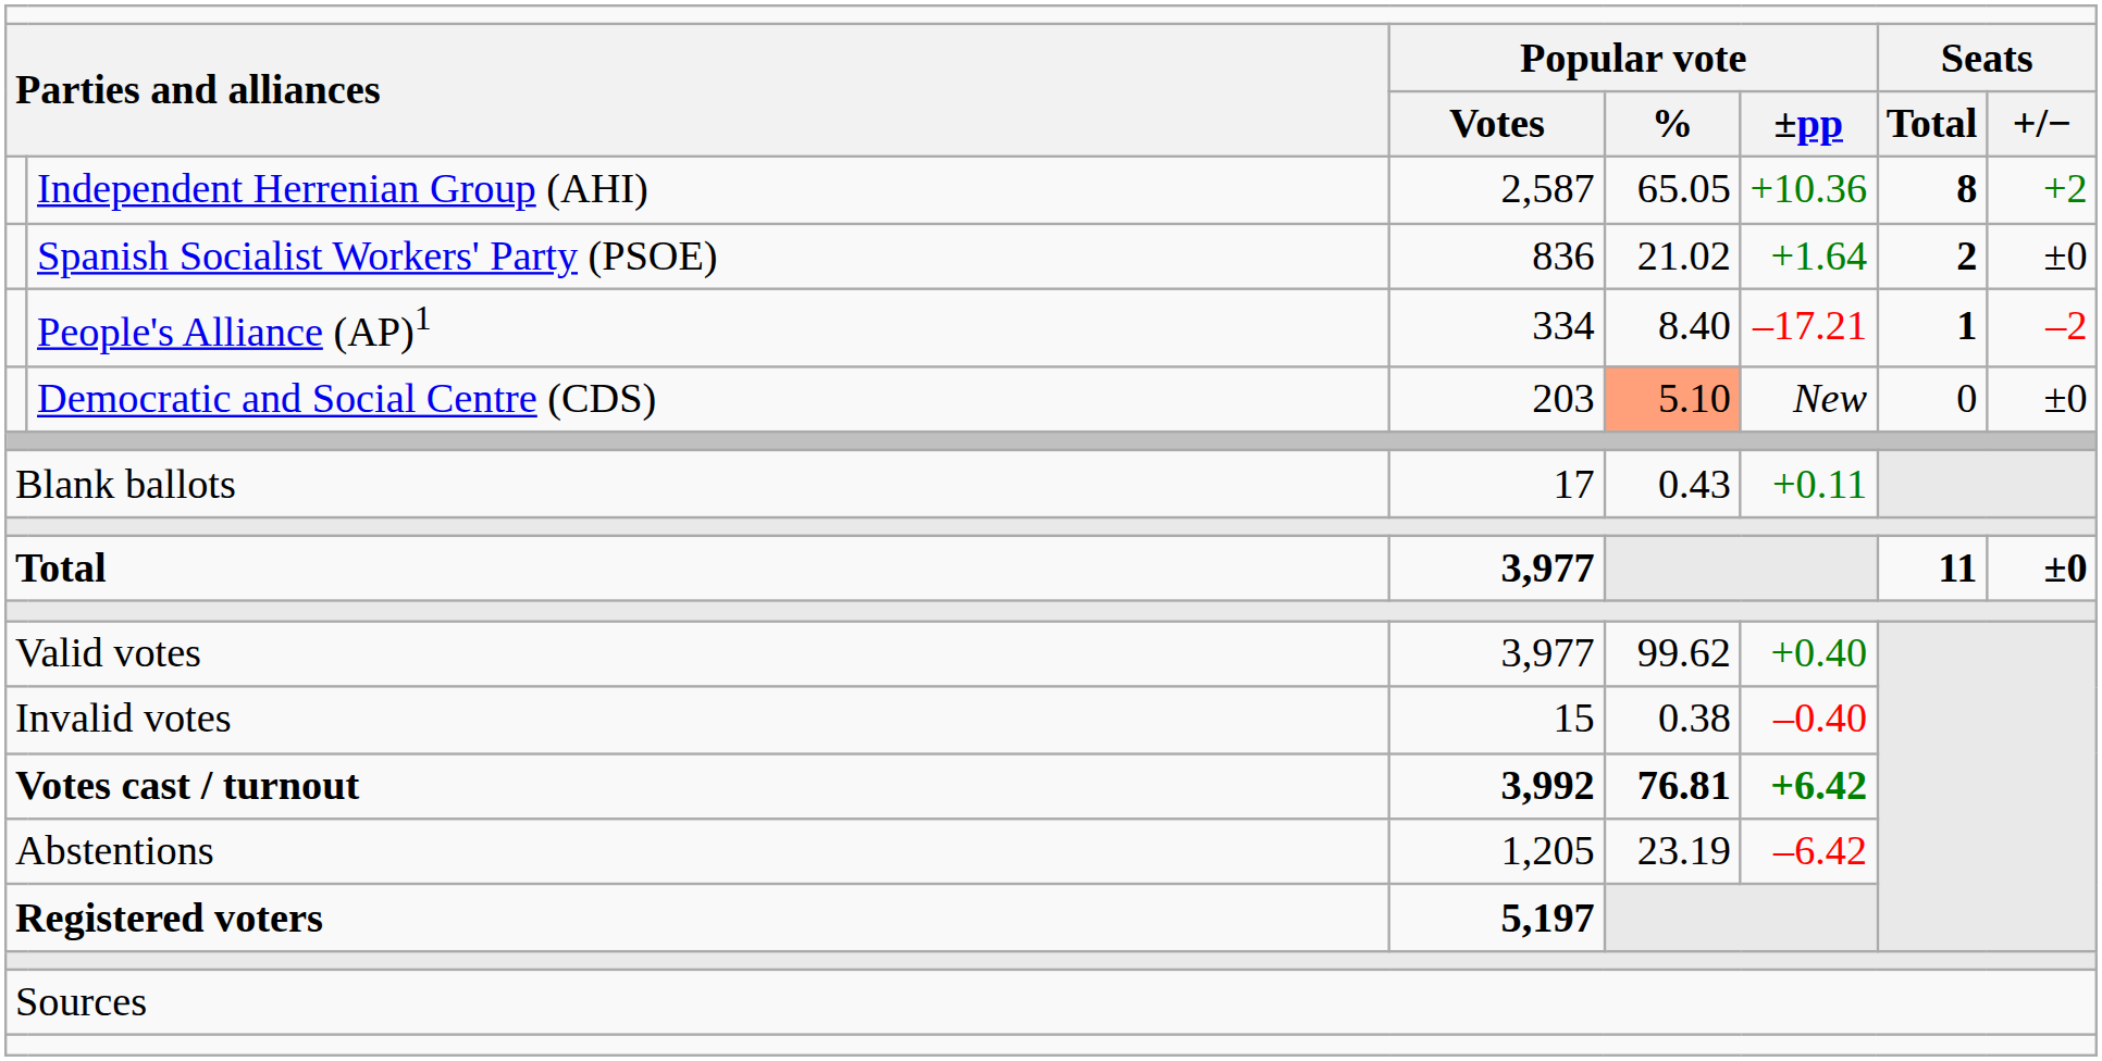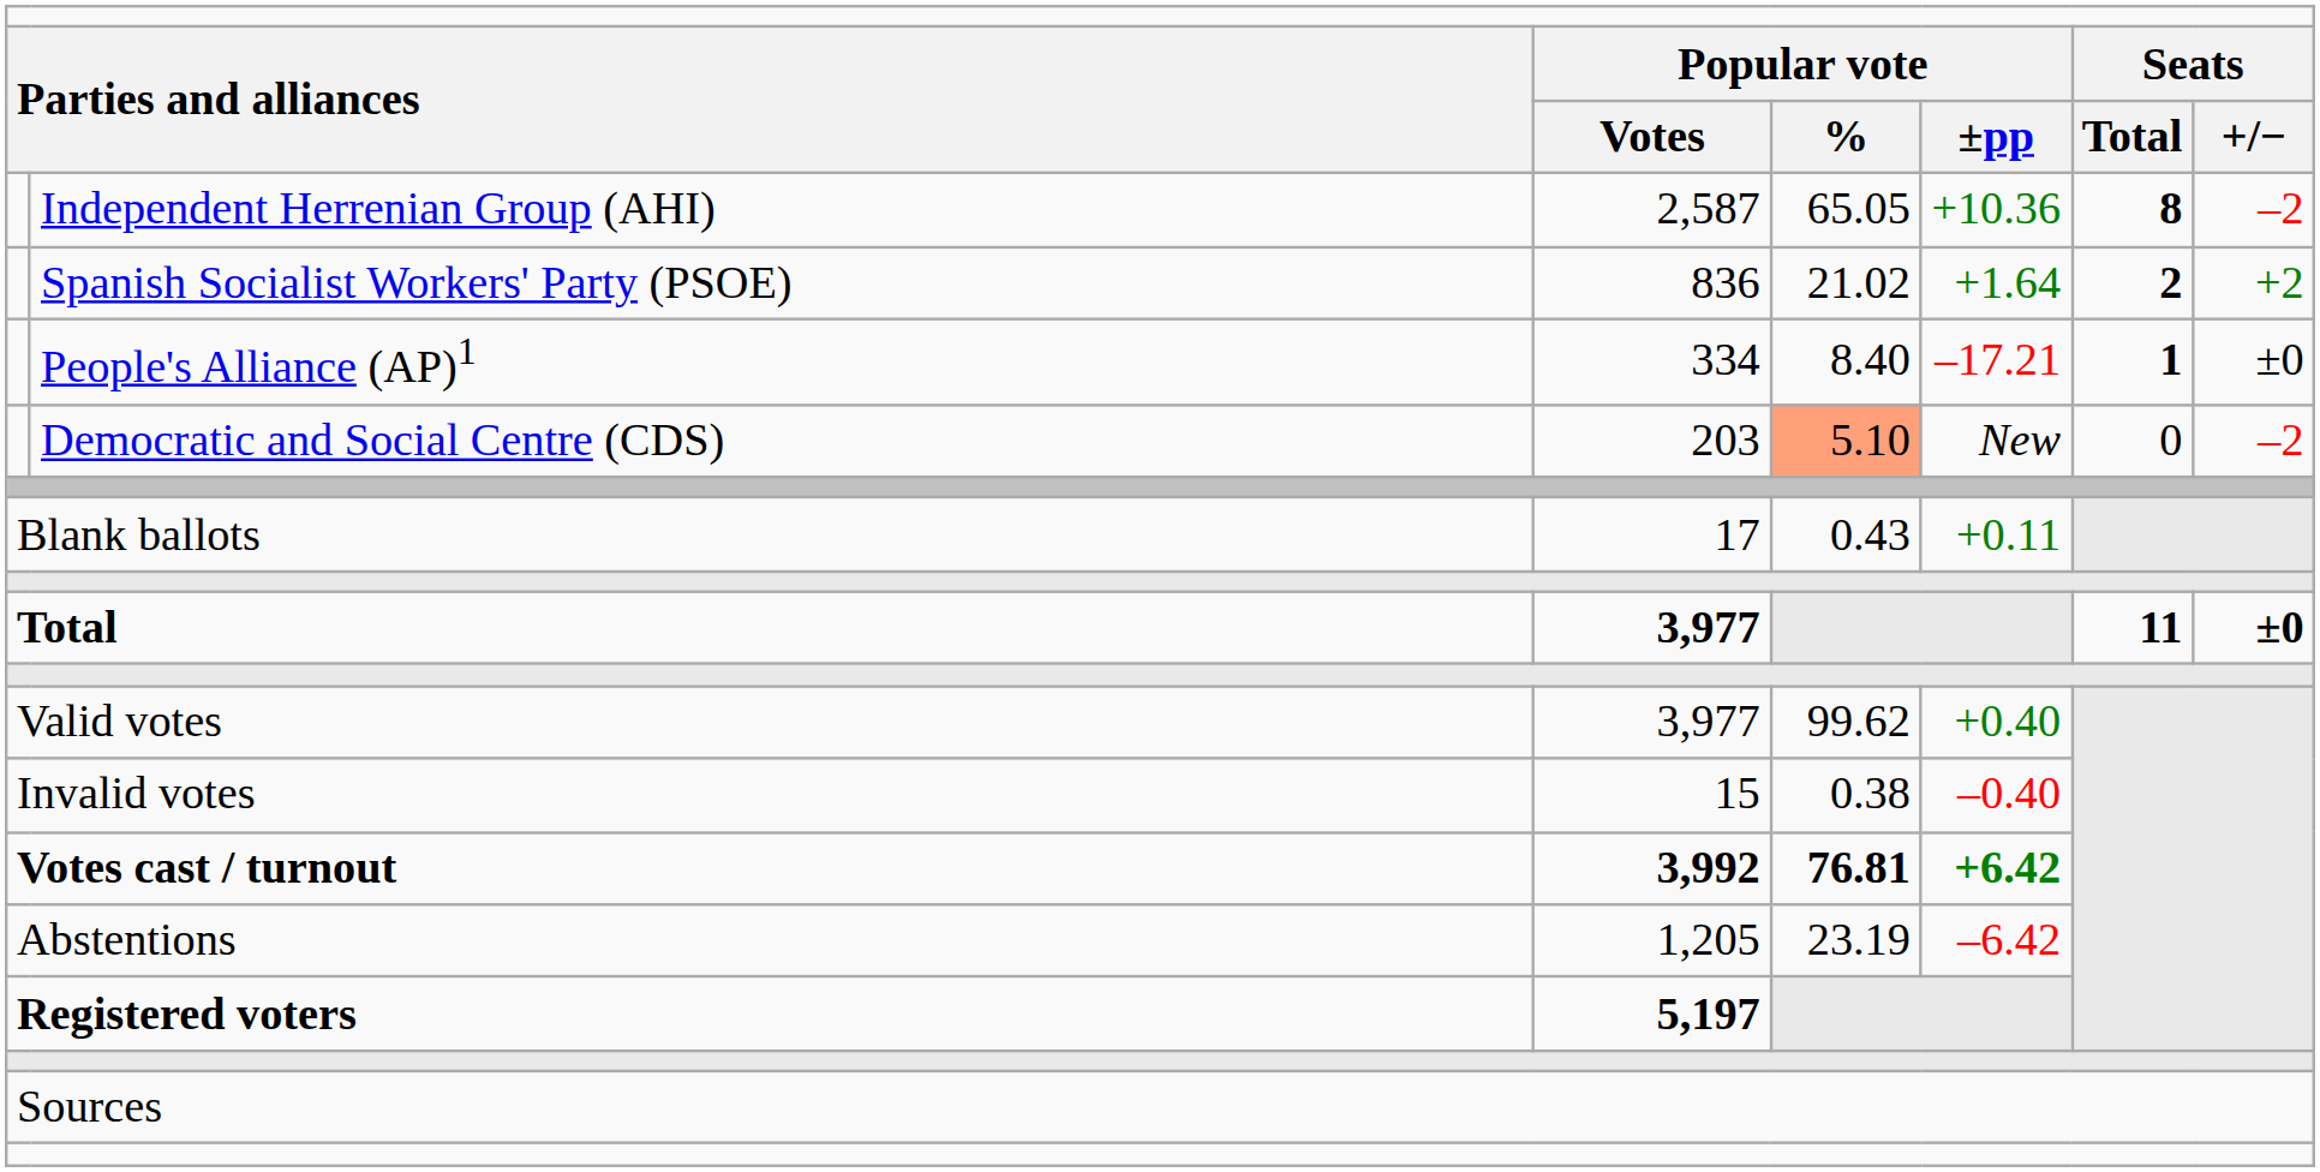Independent Herrenian Group (AHI) | column 7: +2 -> –2
Spanish Socialist Workers' Party (PSOE) | column 7: ±0 -> +2
People's Alliance (AP)1 | column 7: –2 -> ±0
Democratic and Social Centre (CDS) | column 7: ±0 -> –2
